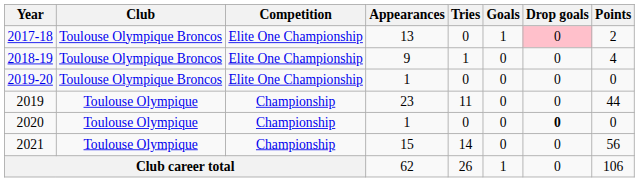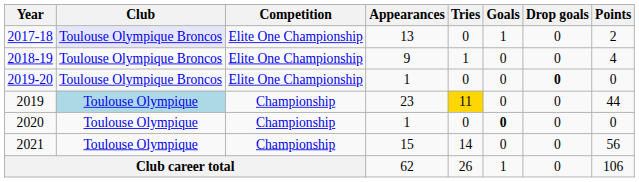2017-18 | Club: no background -> lavender background
2017-18 | Drop goals: pink background -> no background
2019-20 | Drop goals: normal -> bold
2019 | Club: no background -> lightblue background
2019 | Tries: no background -> gold background
2020 | Goals: normal -> bold
2020 | Drop goals: bold -> normal
